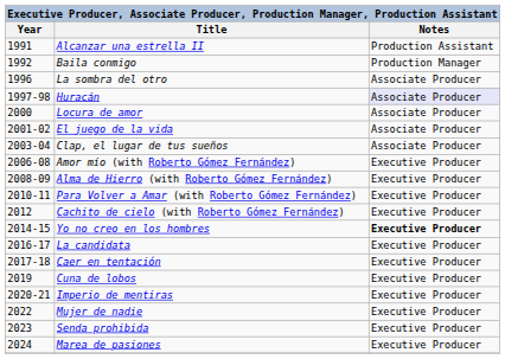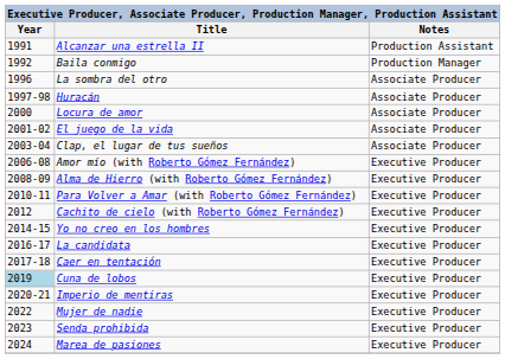Huracán | Notes: lavender background -> no background
Yo no creo en los hombres | Notes: bold -> normal
Cuna de lobos | Year: no background -> lightblue background
